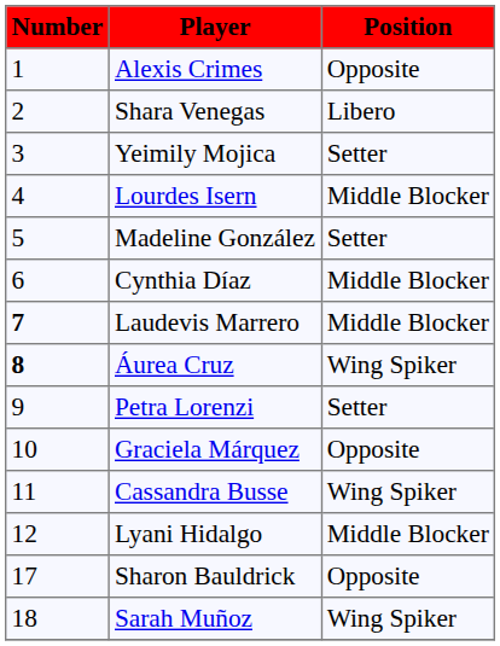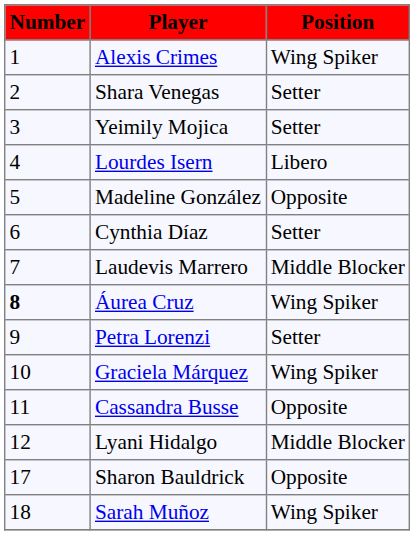Alexis Crimes | Position: Opposite -> Wing Spiker
Shara Venegas | Position: Libero -> Setter
Lourdes Isern | Position: Middle Blocker -> Libero
Madeline González | Position: Setter -> Opposite
Cynthia Díaz | Position: Middle Blocker -> Setter
Laudevis Marrero | Number: bold -> normal
Graciela Márquez | Position: Opposite -> Wing Spiker
Cassandra Busse | Position: Wing Spiker -> Opposite
